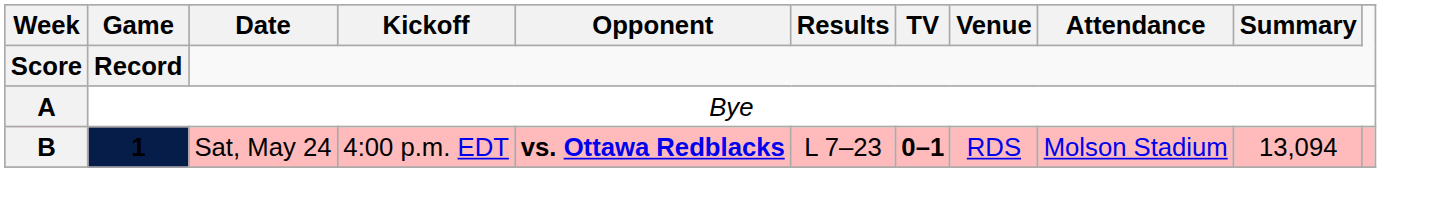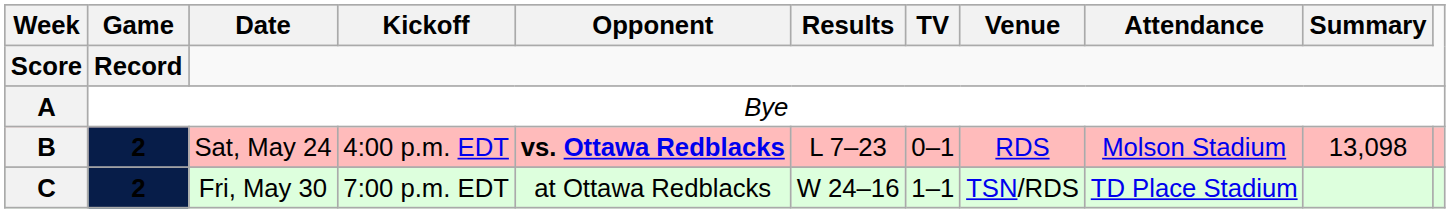B | Game / Record: 1 -> 2
B | TV: bold -> normal
B | Summary: 13,094 -> 13,098
+ row: C | 2 | Fri, May 30 | 7:00 p.m. EDT | at Ottawa Redblacks | W 24–16 | 1–1 | TSN/RDS | TD Place Stadium
